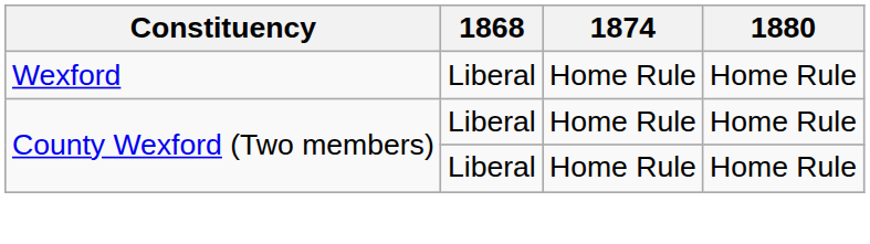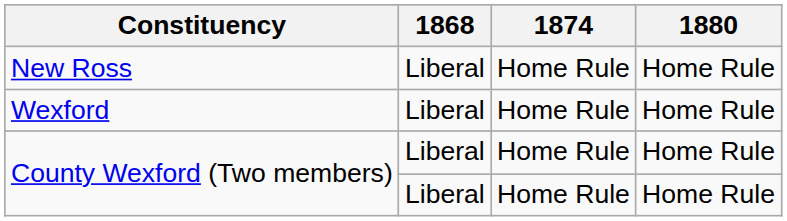+ row: New Ross | Liberal | Home Rule | Home Rule
